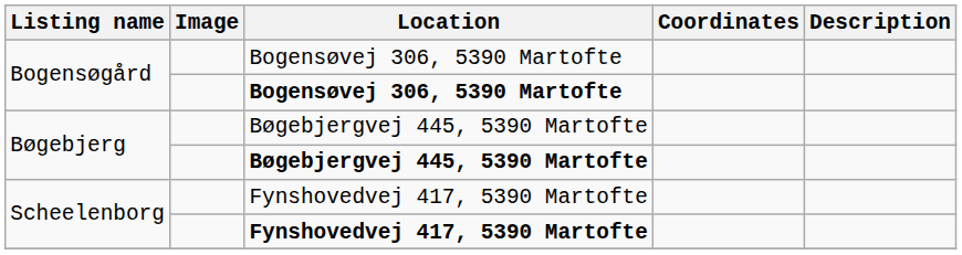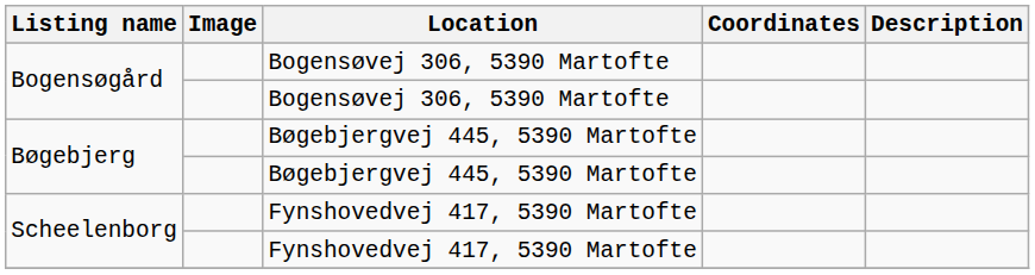row 3 | Location: bold -> normal
row 5 | Location: bold -> normal
row 7 | Location: bold -> normal
